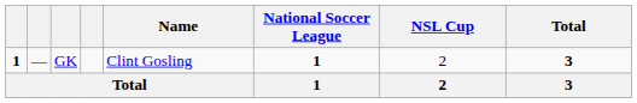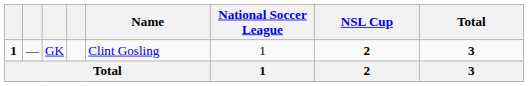GK | National Soccer League: bold -> normal
GK | NSL Cup: normal -> bold
